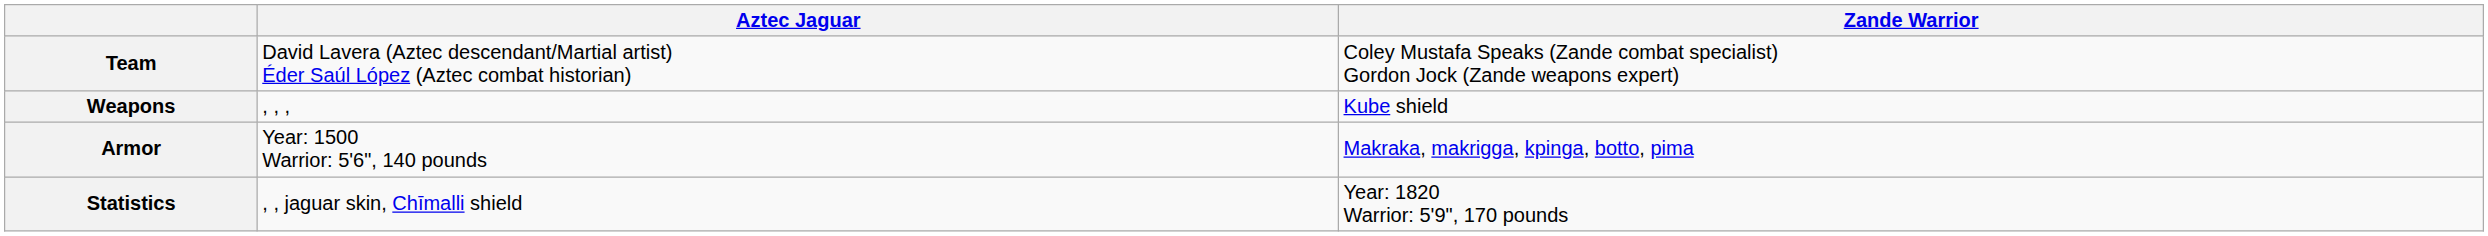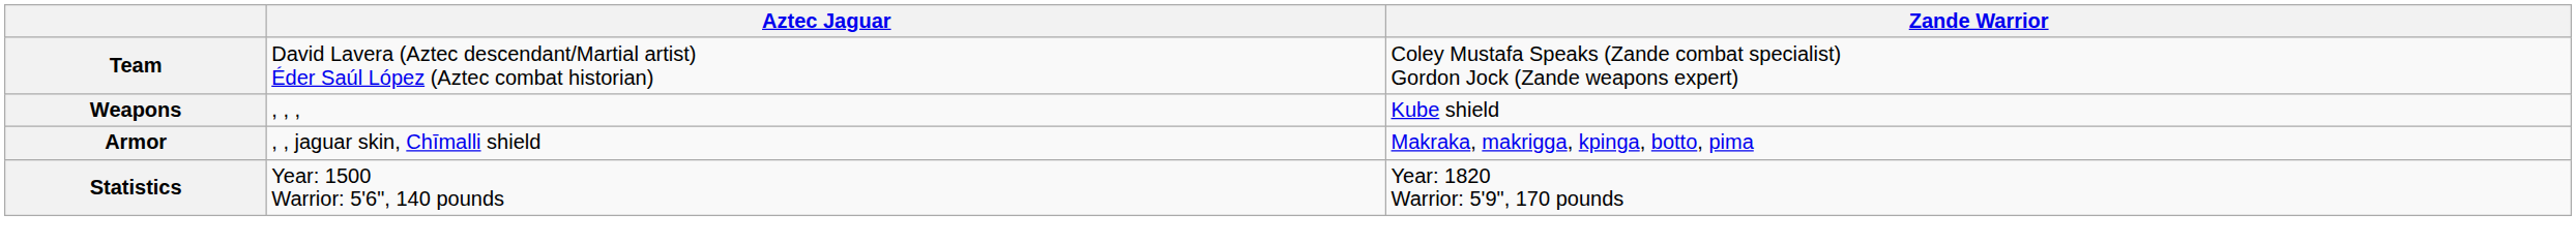Armor | Aztec Jaguar: Year: 1500 Warrior: 5'6", 140 pounds -> , , jaguar skin, Chīmalli shield
Statistics | Aztec Jaguar: , , jaguar skin, Chīmalli shield -> Year: 1500 Warrior: 5'6", 140 pounds
